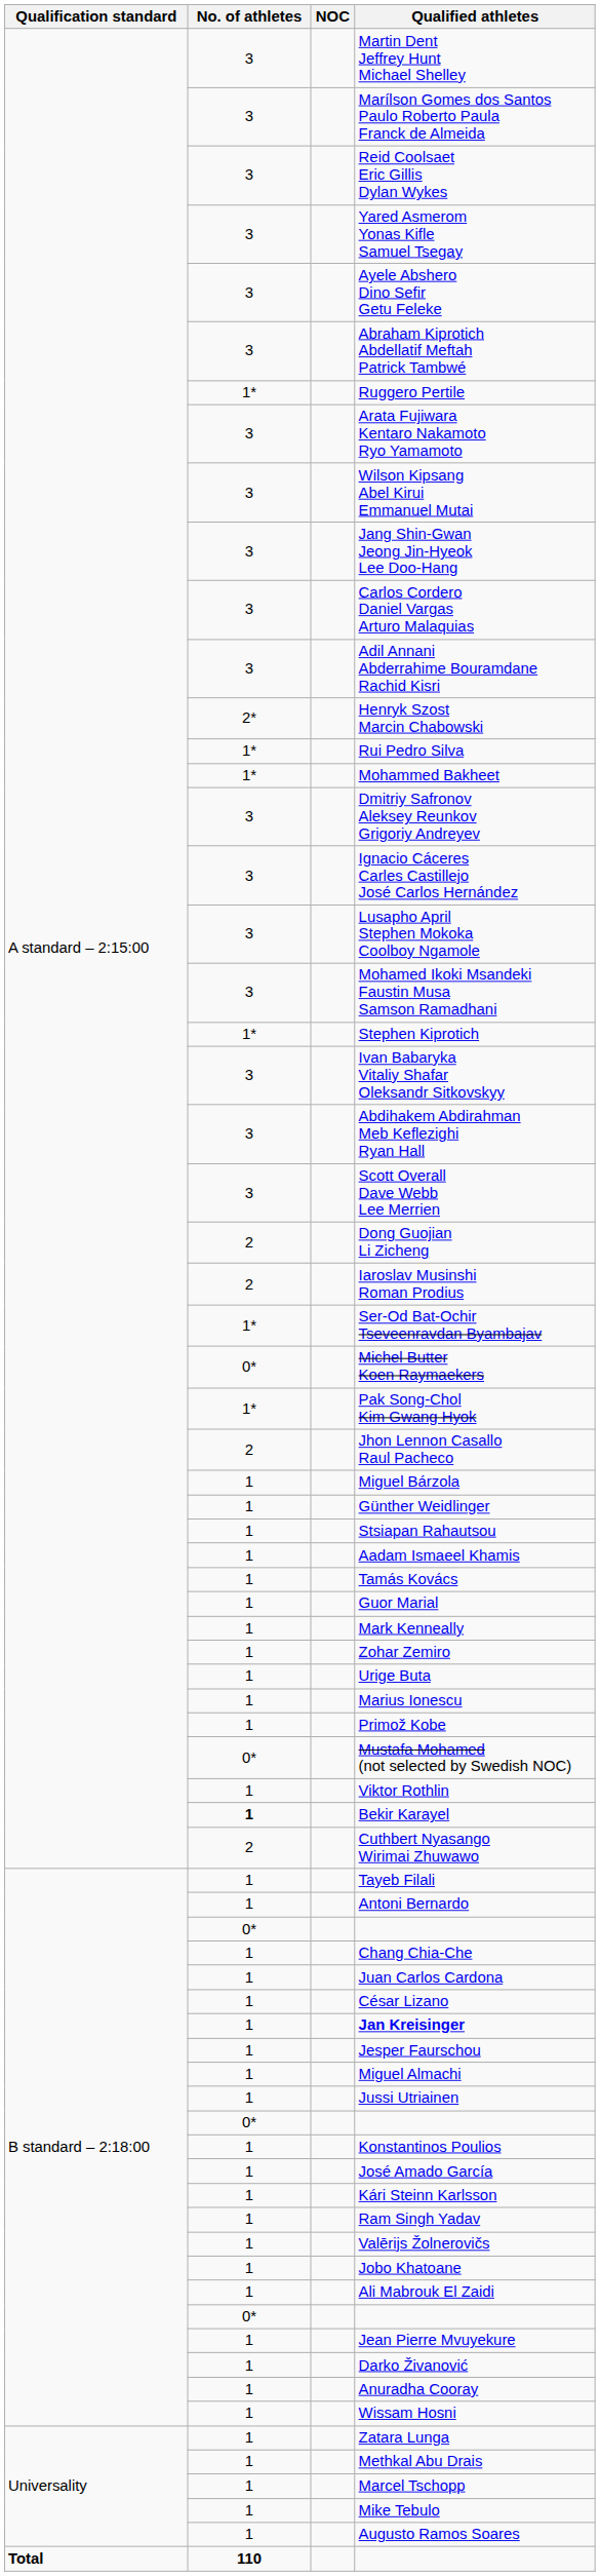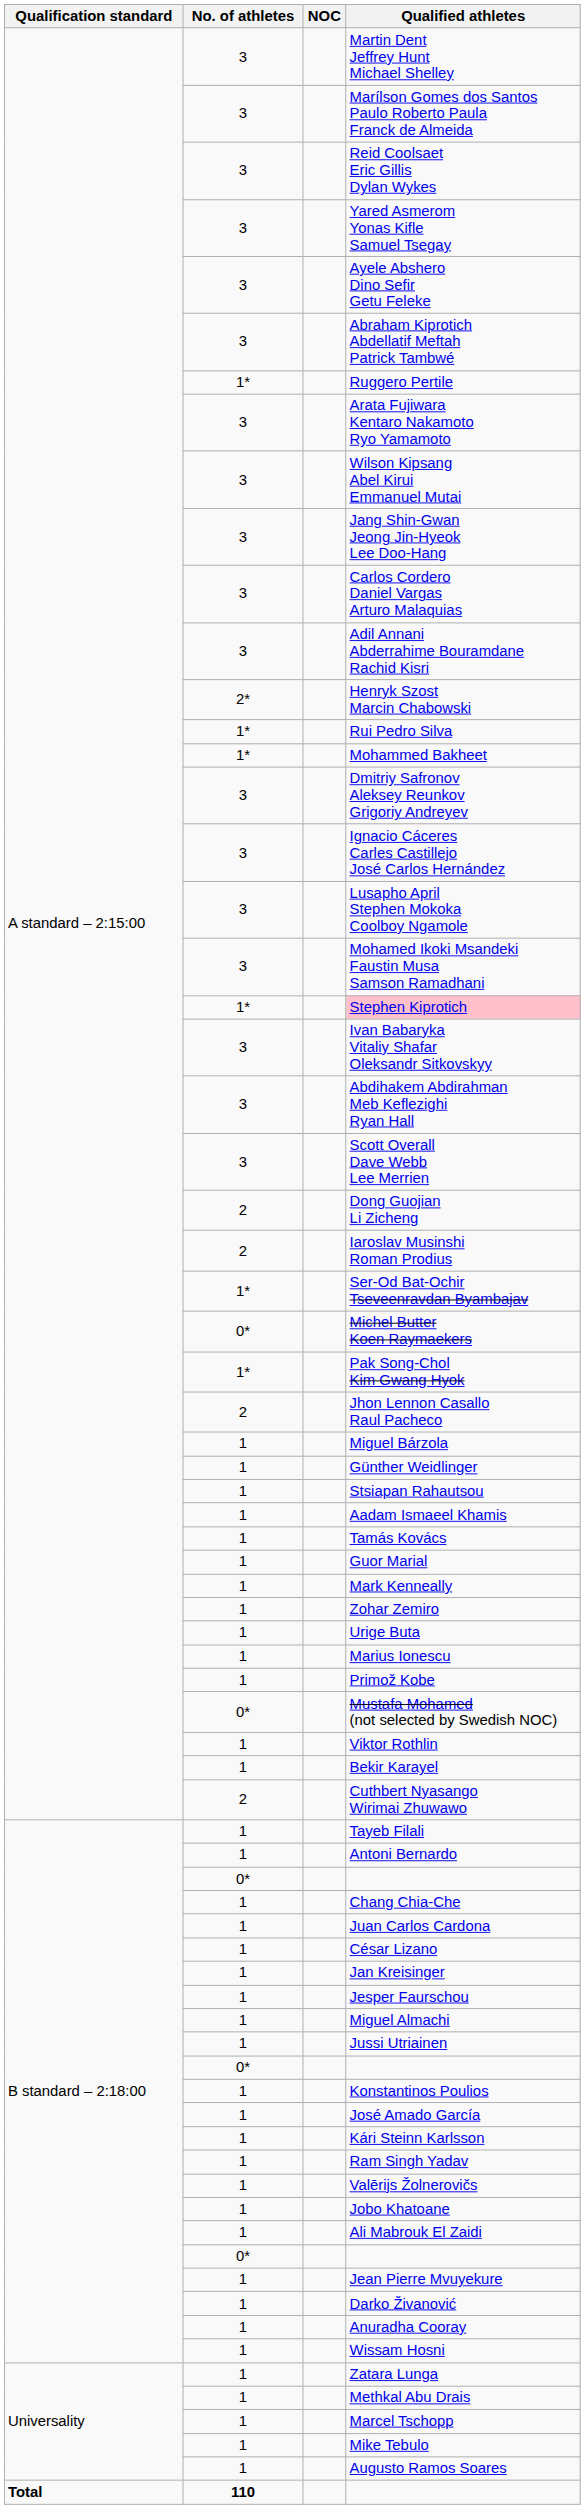Stephen Kiprotich | Qualified athletes: no background -> pink background
Bekir Karayel | No. of athletes: bold -> normal
Jan Kreisinger | Qualified athletes: bold -> normal
